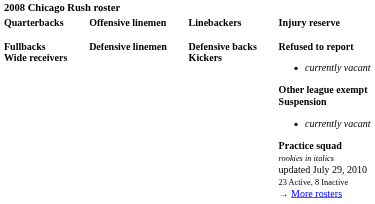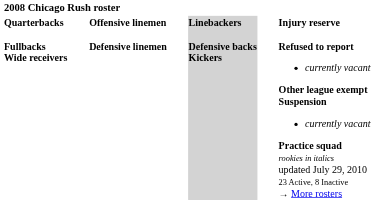Quarterbacks Fullbacks Wide receivers | column 3: no background -> lightgrey background
